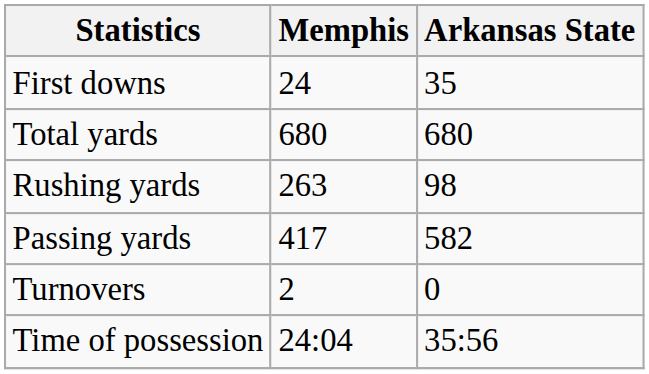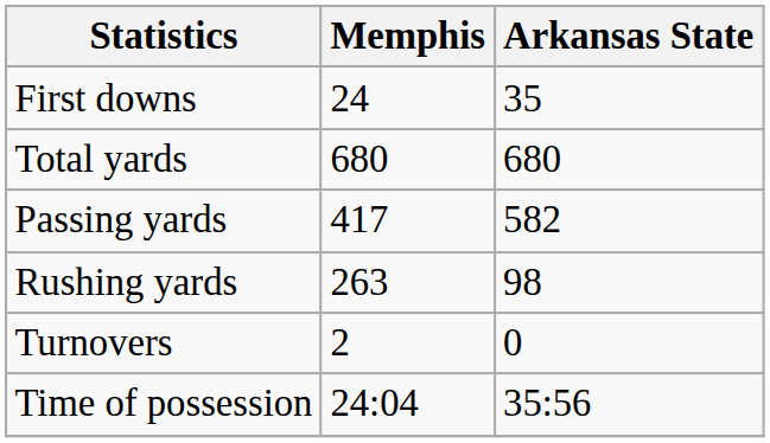rows swapped: Rushing yards <-> Passing yards
